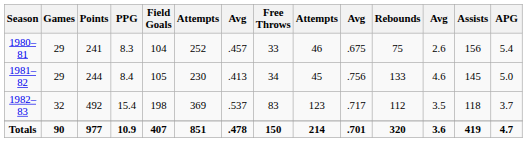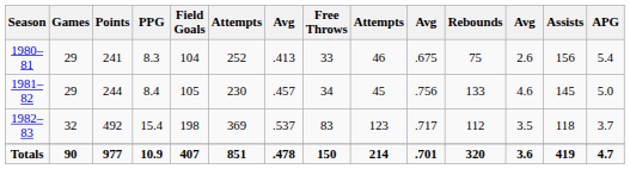1980–81 | column 7: .457 -> .413
1981–82 | column 7: .413 -> .457
